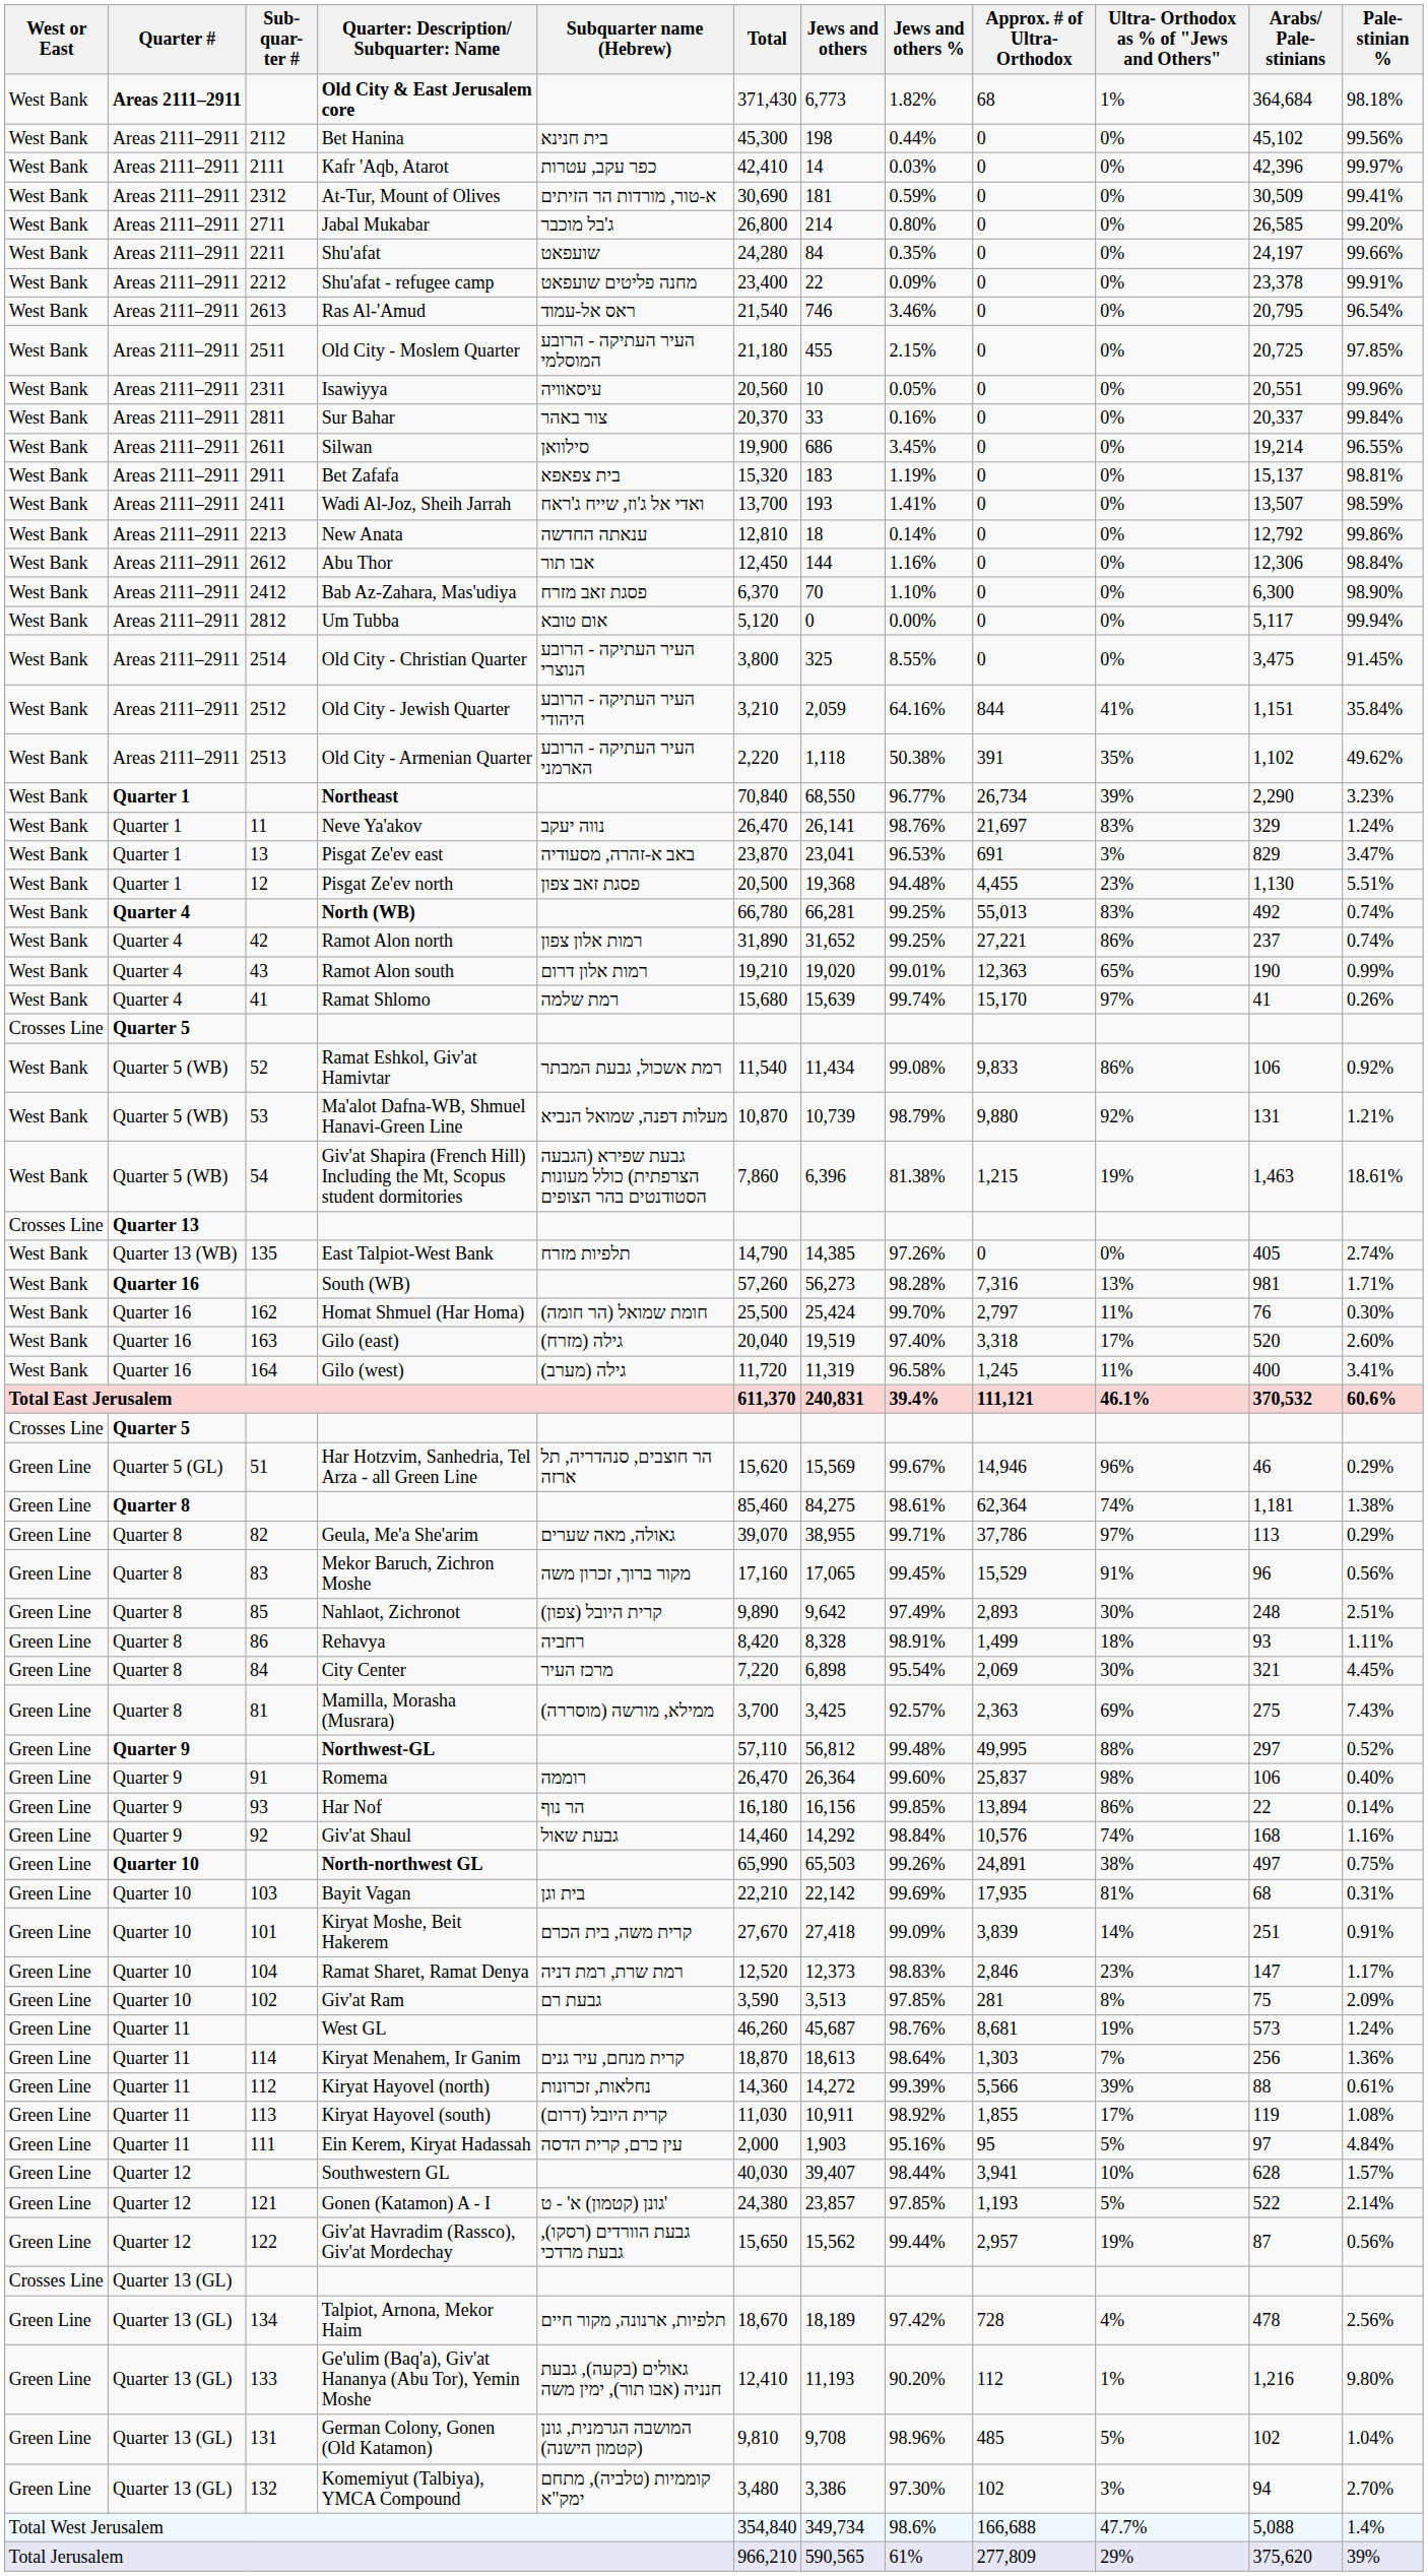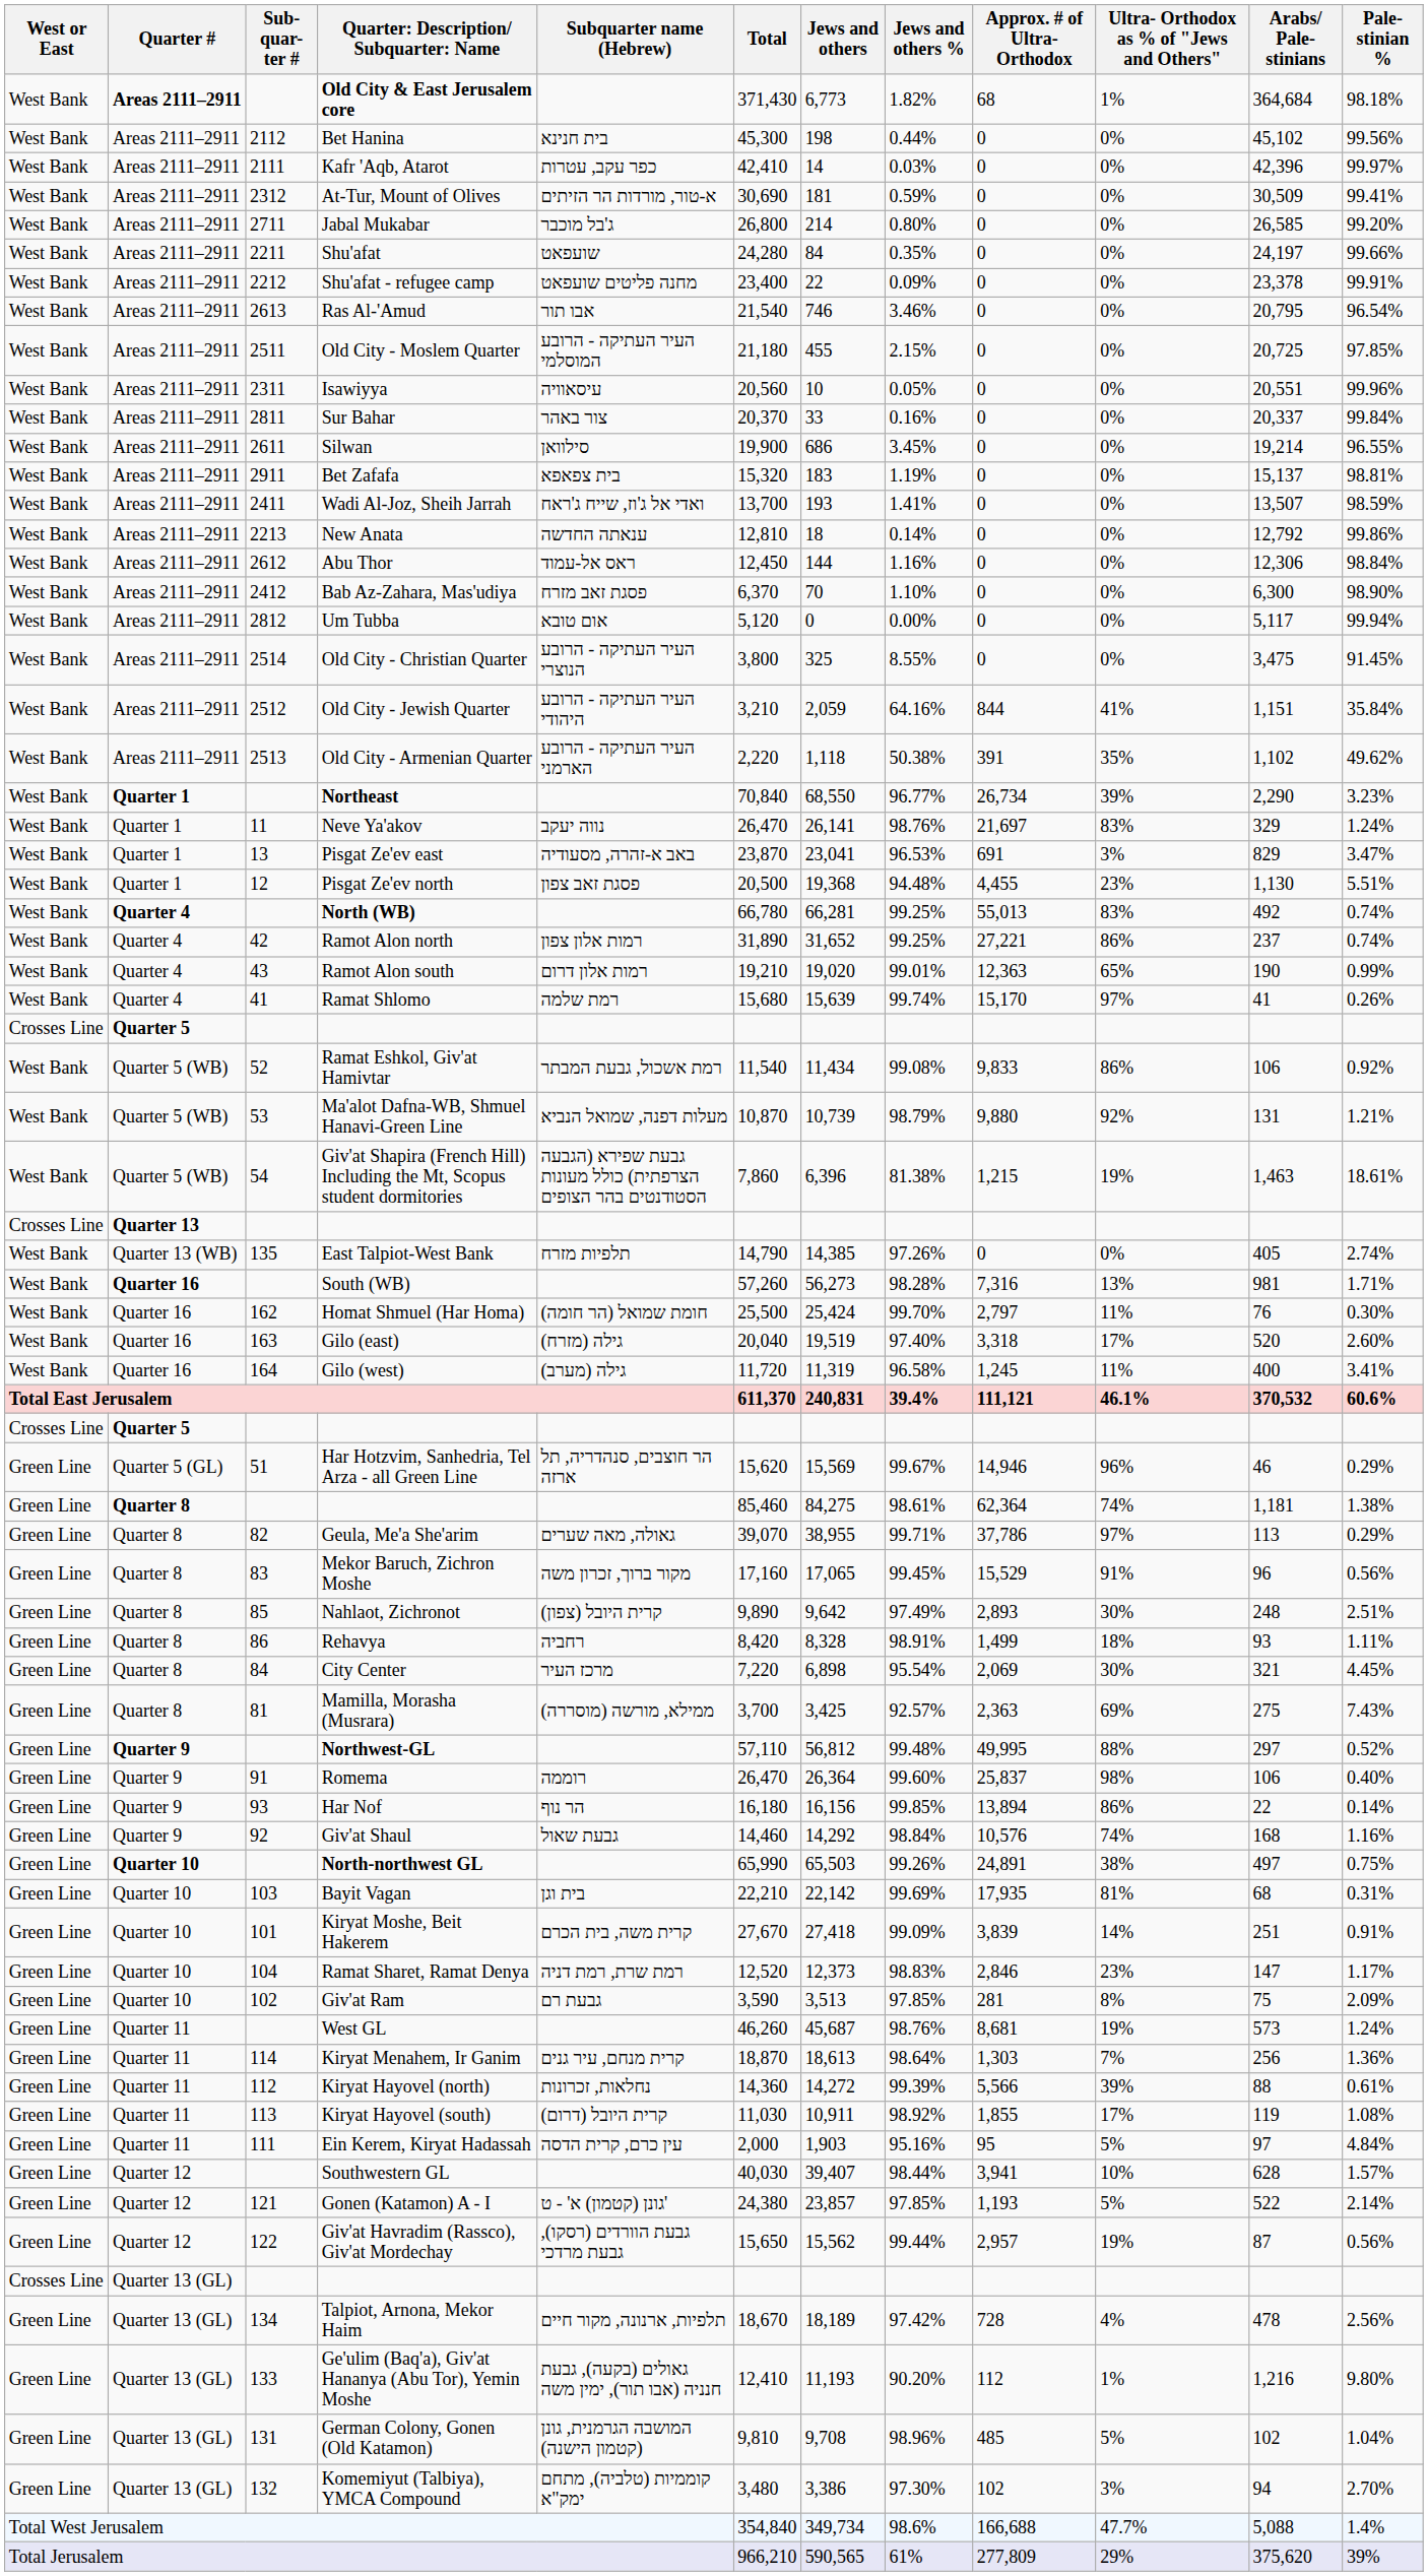Ras Al-'Amud | Subquarter name (Hebrew): ראס אל-עמוד -> אבו תור
Abu Thor | Subquarter name (Hebrew): אבו תור -> ראס אל-עמוד
